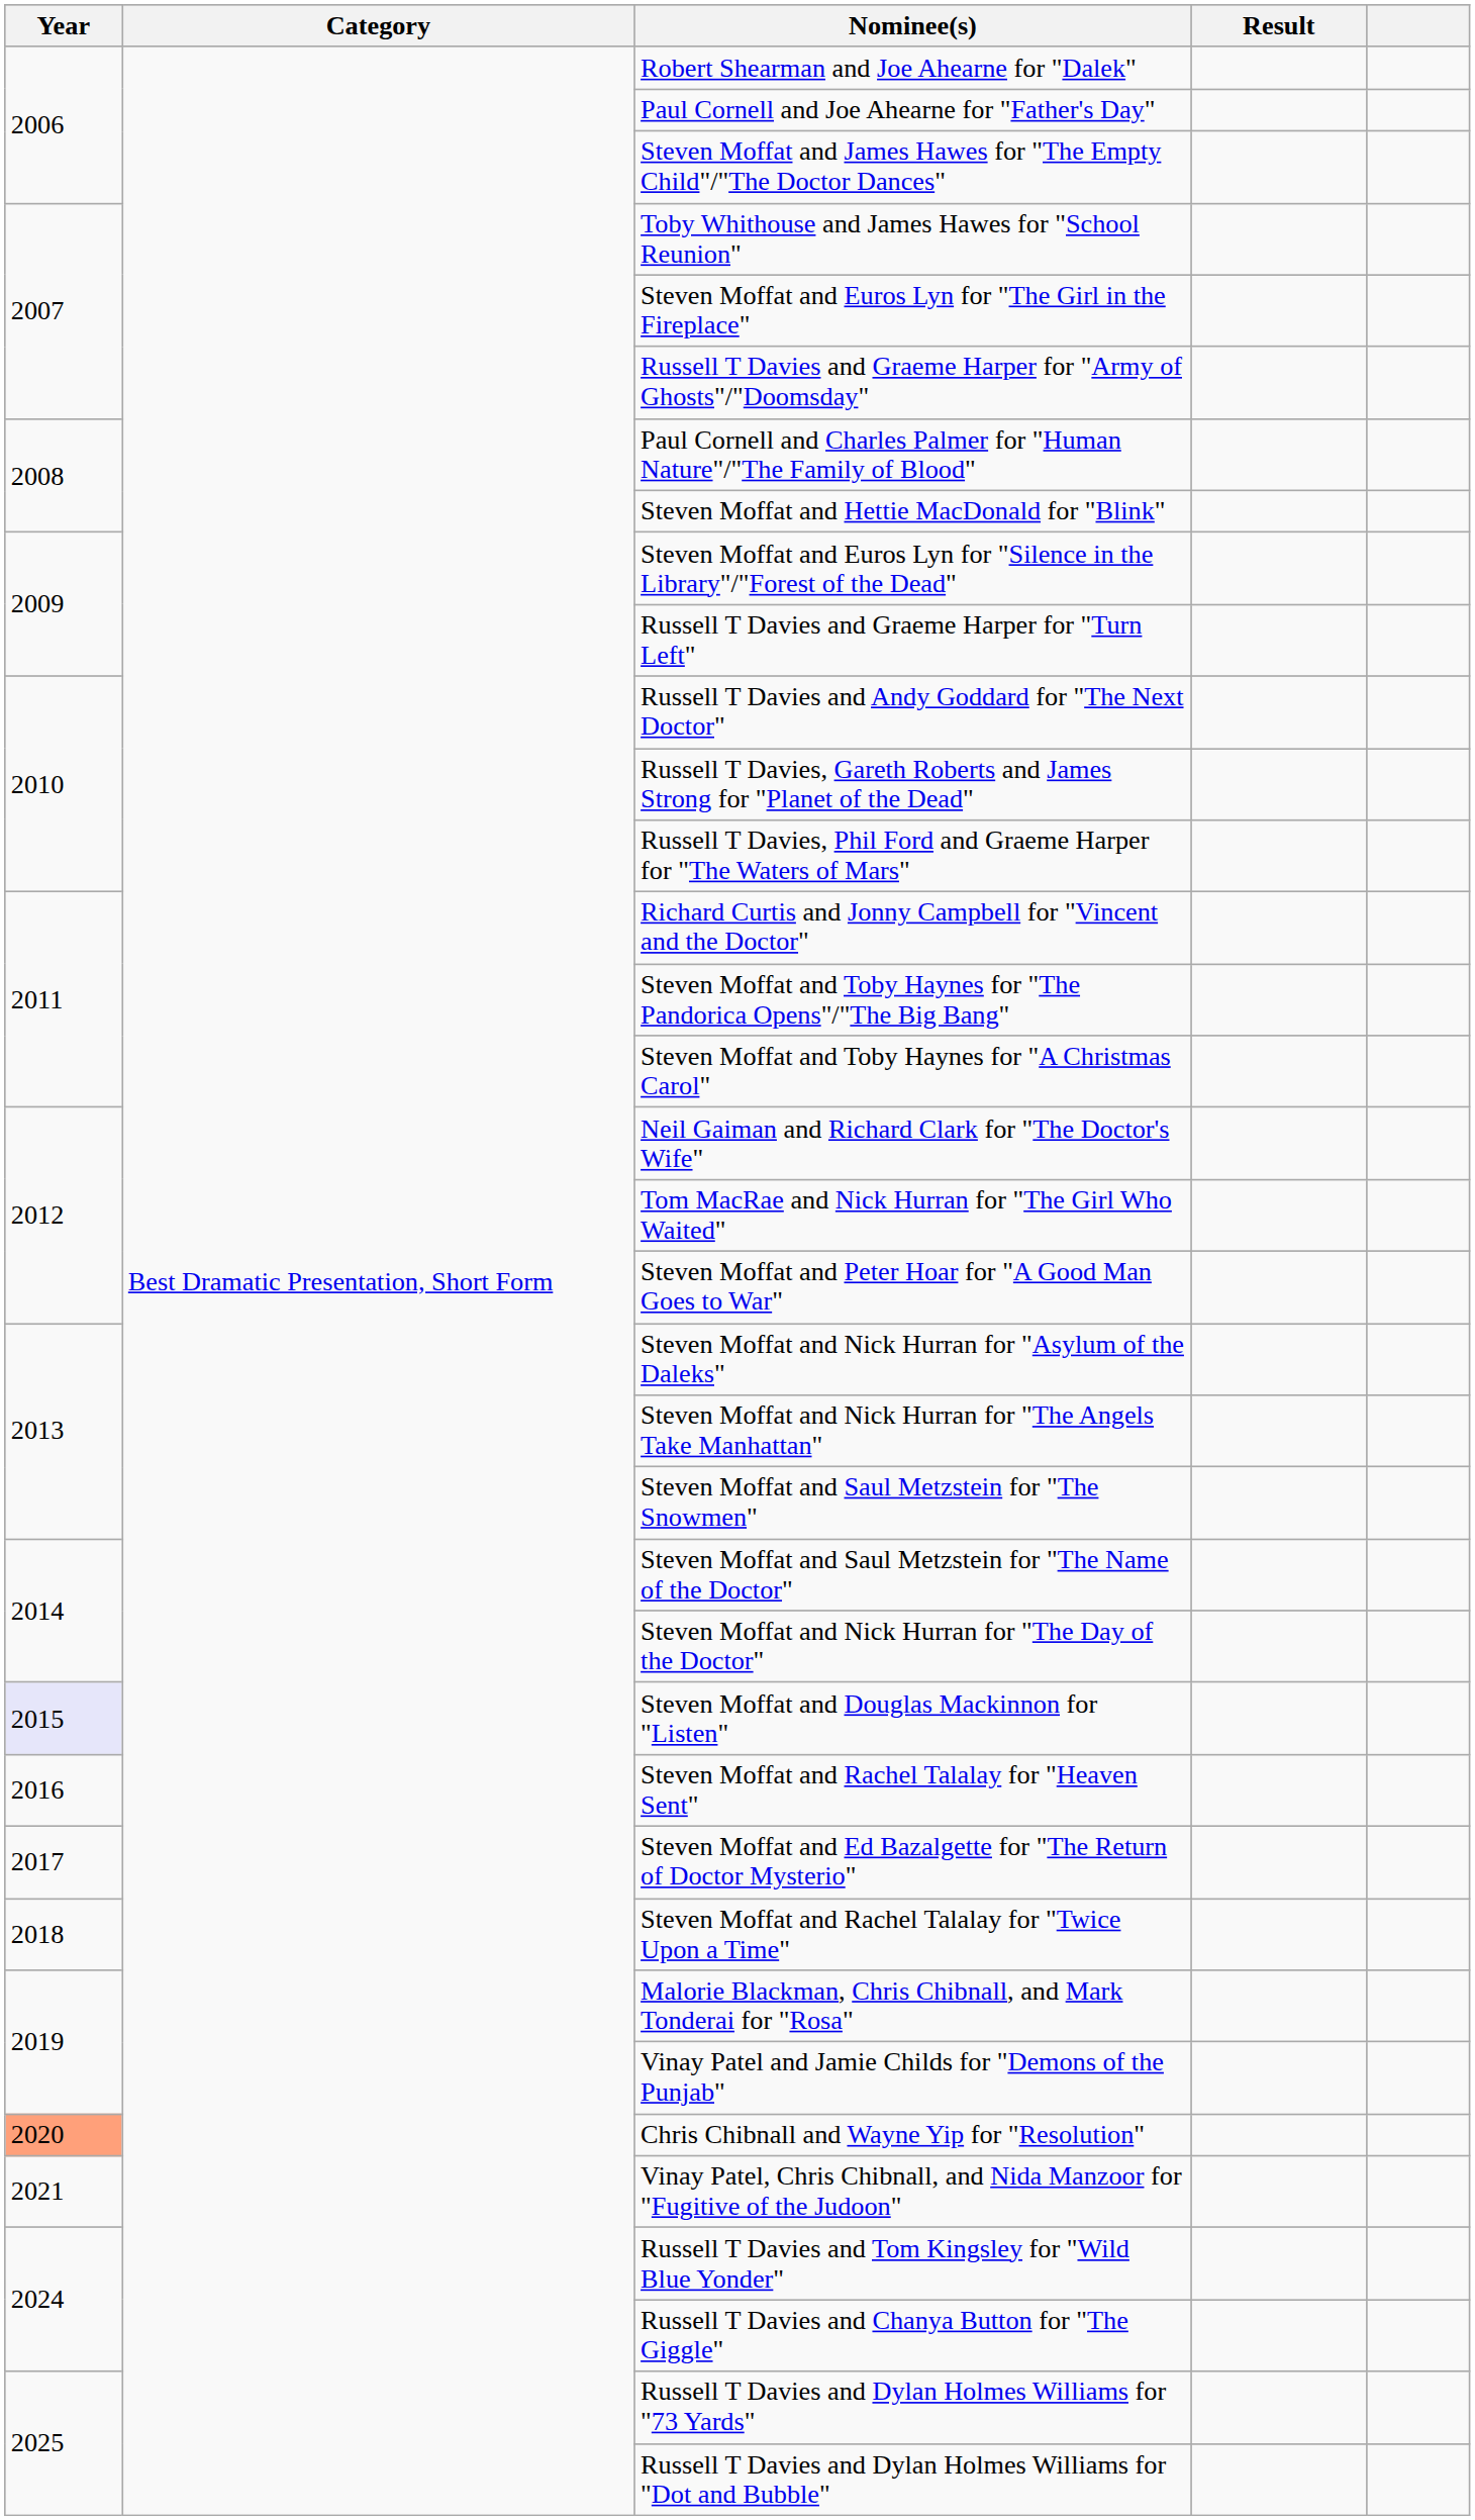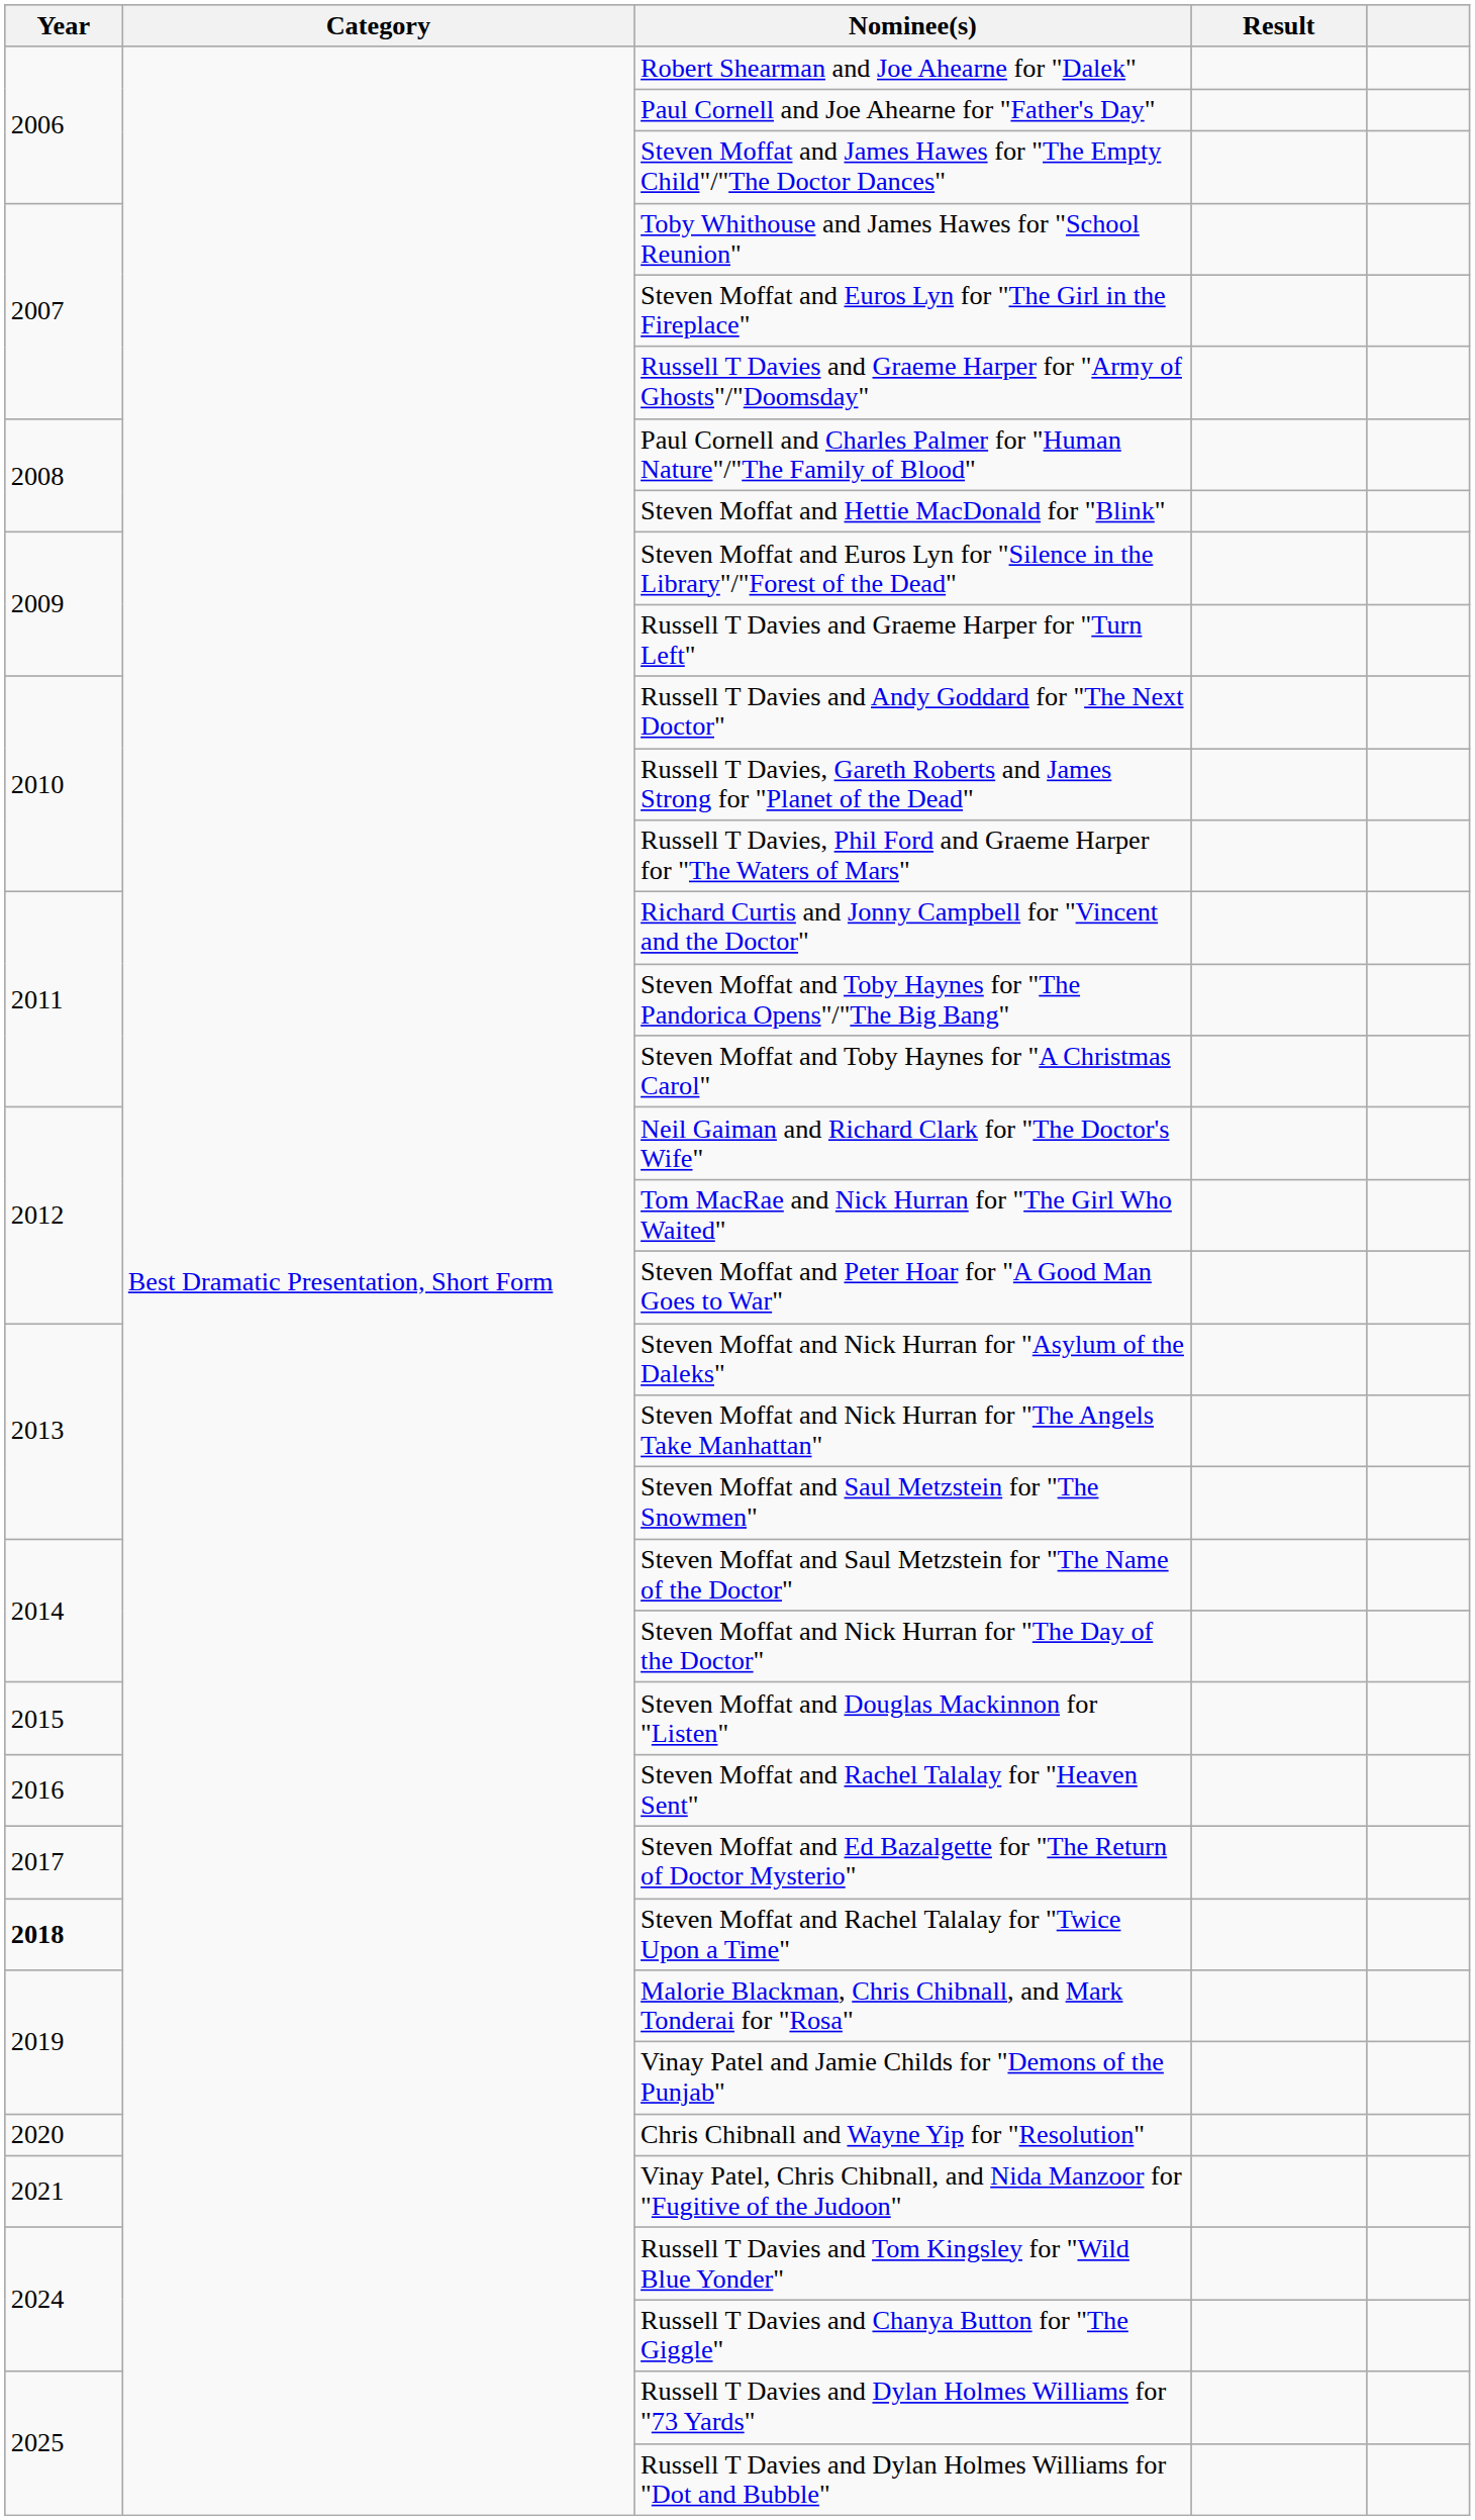Steven Moffat and Douglas Mackinnon for "Listen" | Year: lavender background -> no background
Steven Moffat and Rachel Talalay for "Twice Upon a Time" | Year: normal -> bold
Chris Chibnall and Wayne Yip for "Resolution" | Year: lightsalmon background -> no background
